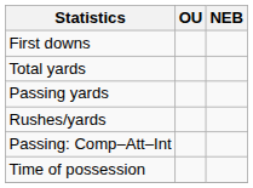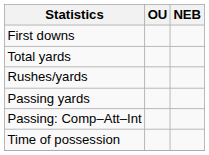rows swapped: Rushes/yards <-> Passing yards
